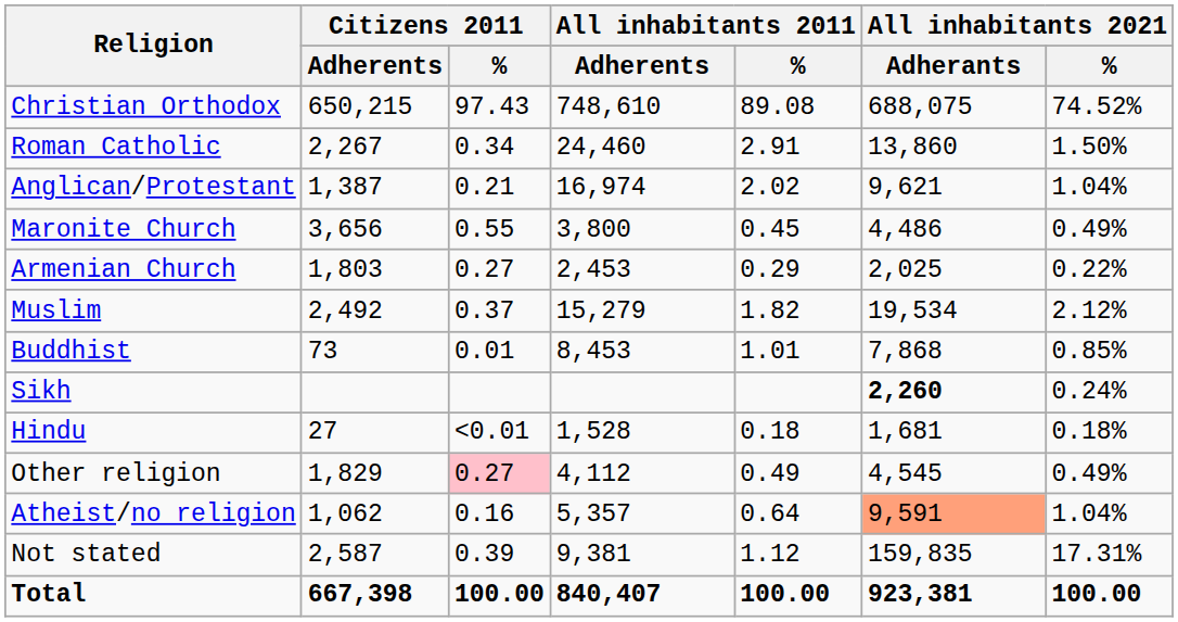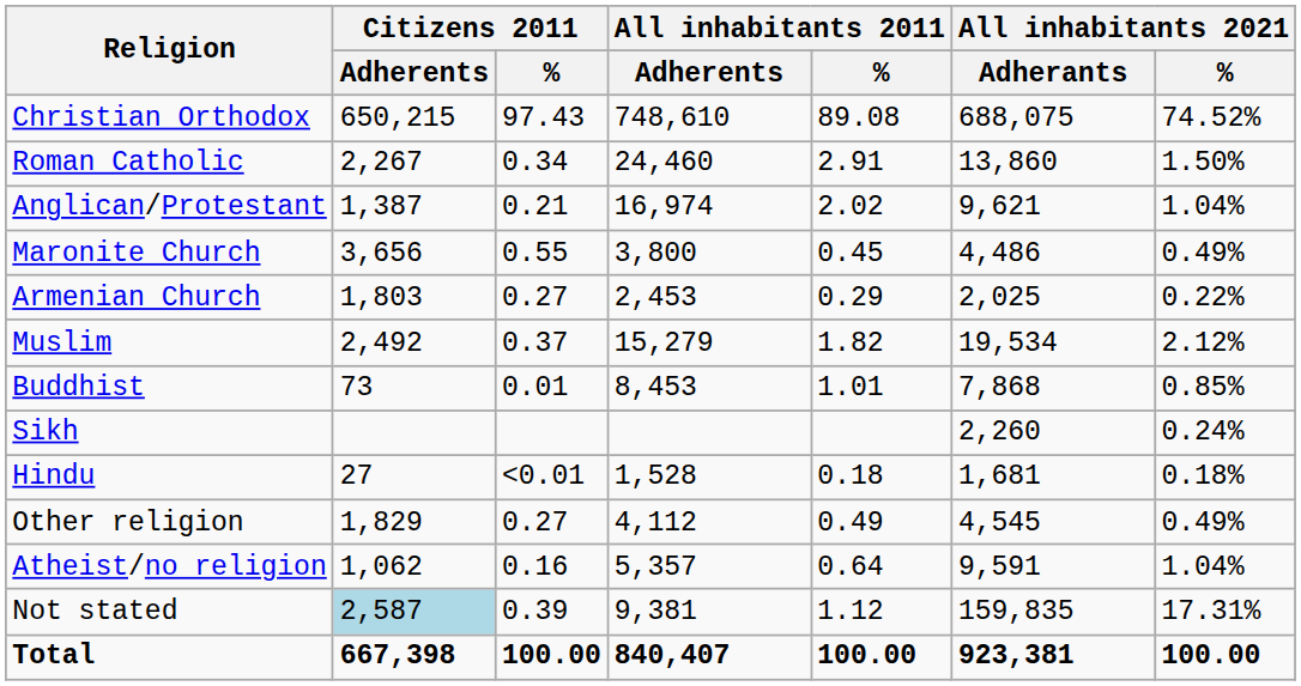Sikh | All inhabitants 2021 / Adherants: bold -> normal
Other religion | Citizens 2011 / %: pink background -> no background
Atheist/no religion | All inhabitants 2021 / Adherants: lightsalmon background -> no background
Not stated | Citizens 2011 / Adherents: no background -> lightblue background
